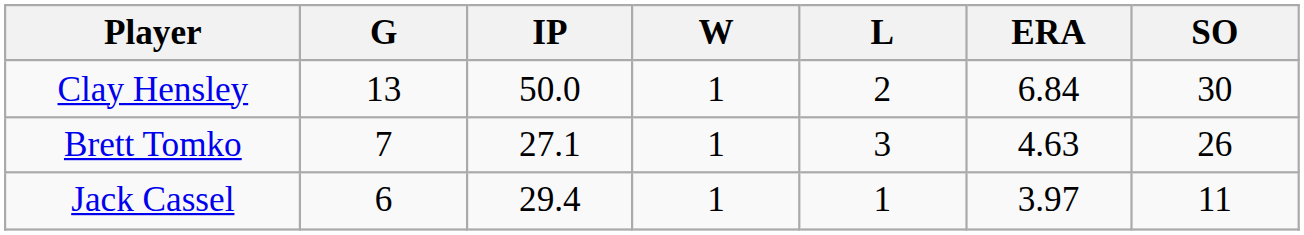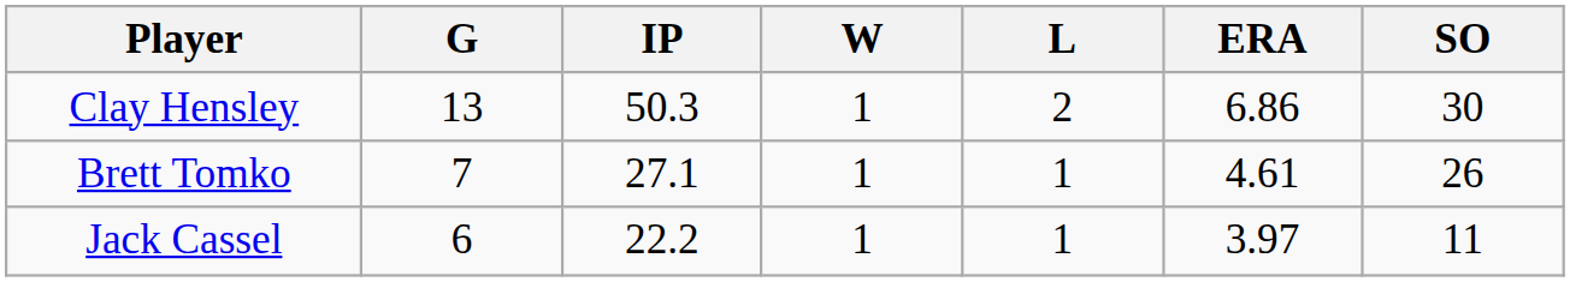Clay Hensley | IP: 50.0 -> 50.3
Clay Hensley | ERA: 6.84 -> 6.86
Brett Tomko | L: 3 -> 1
Brett Tomko | ERA: 4.63 -> 4.61
Jack Cassel | IP: 29.4 -> 22.2
